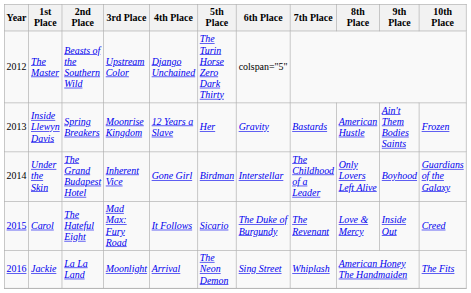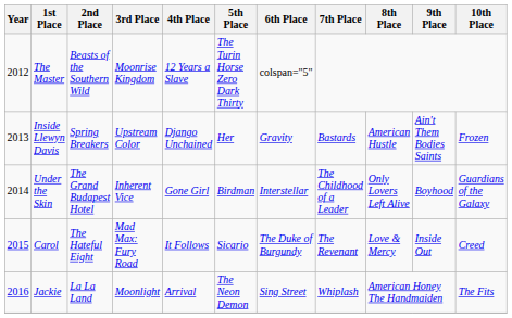The Master | 3rd Place: Upstream Color -> Moonrise Kingdom
The Master | 4th Place: Django Unchained -> 12 Years a Slave
Inside Llewyn Davis | 3rd Place: Moonrise Kingdom -> Upstream Color
Inside Llewyn Davis | 4th Place: 12 Years a Slave -> Django Unchained
